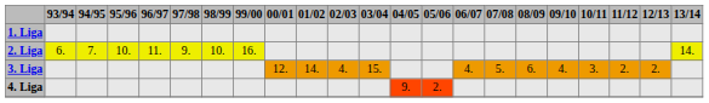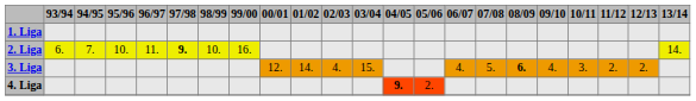2. Liga | 97/98: normal -> bold
3. Liga | 08/09: normal -> bold
4. Liga | 04/05: normal -> bold
